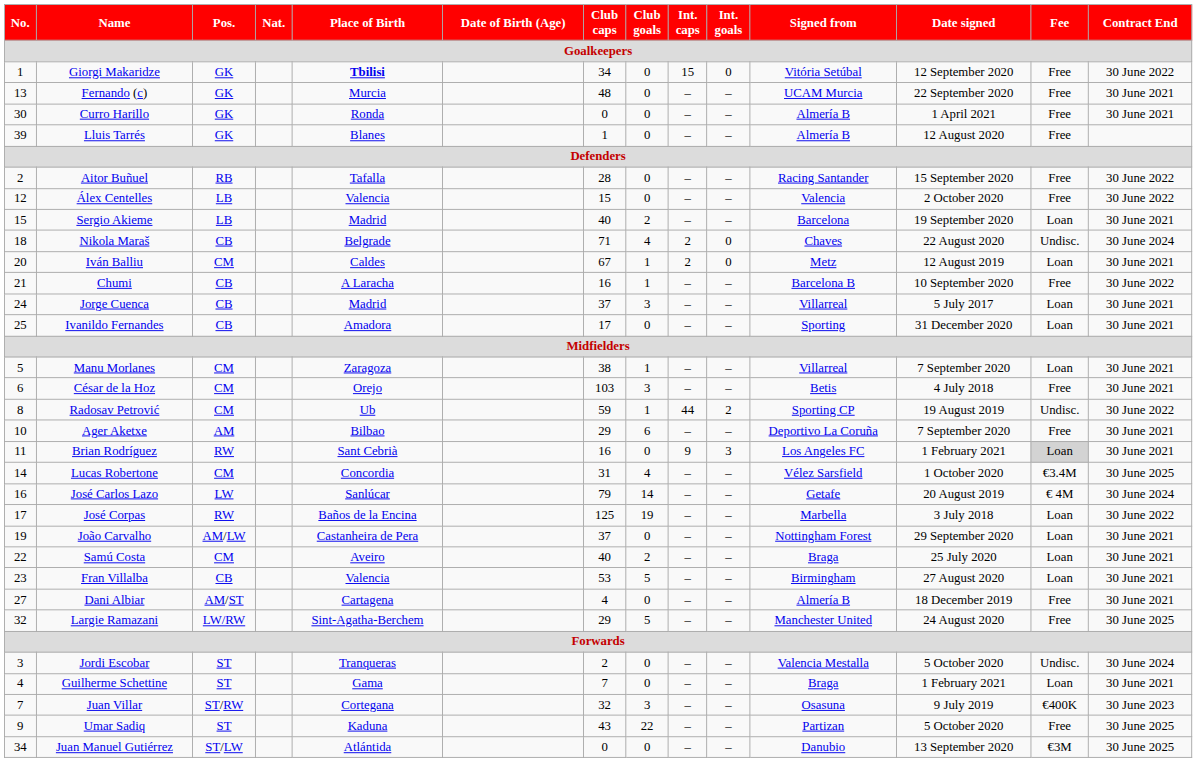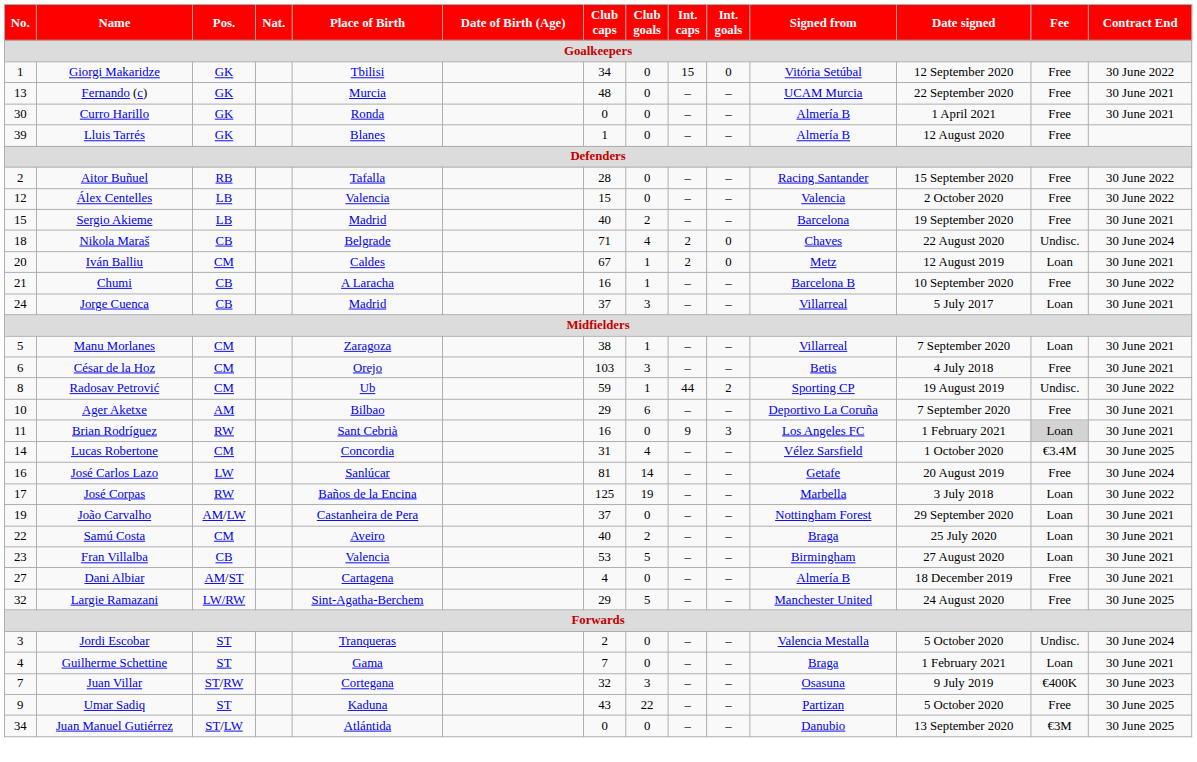Giorgi Makaridze | Place of Birth: bold -> normal
Sergio Akieme | Fee: Loan -> Free
- row: 25 | Ivanildo Fernandes | CB | Amadora | 17 | 0 | – | – | Sporting | 31 December 2020 | Loan | 30 June 2021
José Carlos Lazo | Club caps: 79 -> 81
José Carlos Lazo | Fee: € 4M -> Free
